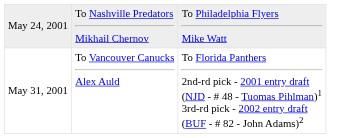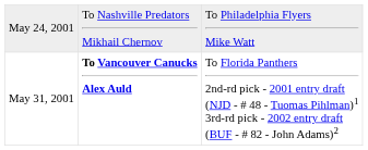May 31, 2001 | column 2: normal -> bold
